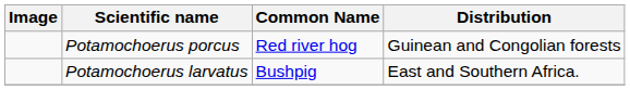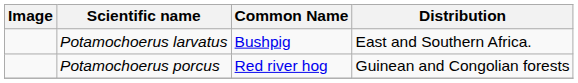rows swapped: Potamochoerus larvatus <-> Potamochoerus porcus
